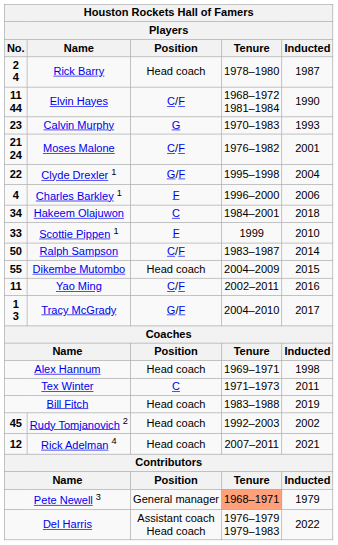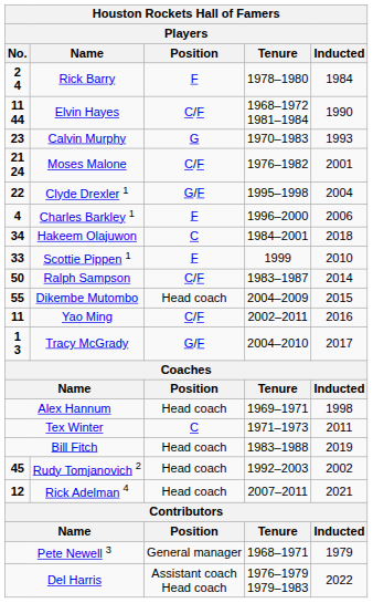Rick Barry | Position: Head coach -> F
Rick Barry | Inducted: 1987 -> 1984
Pete Newell 3 | Tenure: lightsalmon background -> no background
